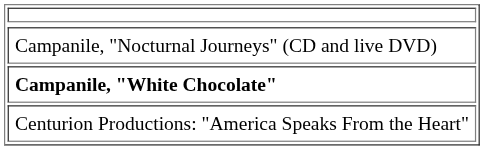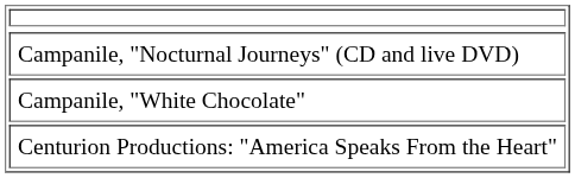row 3 | column 1: bold -> normal
